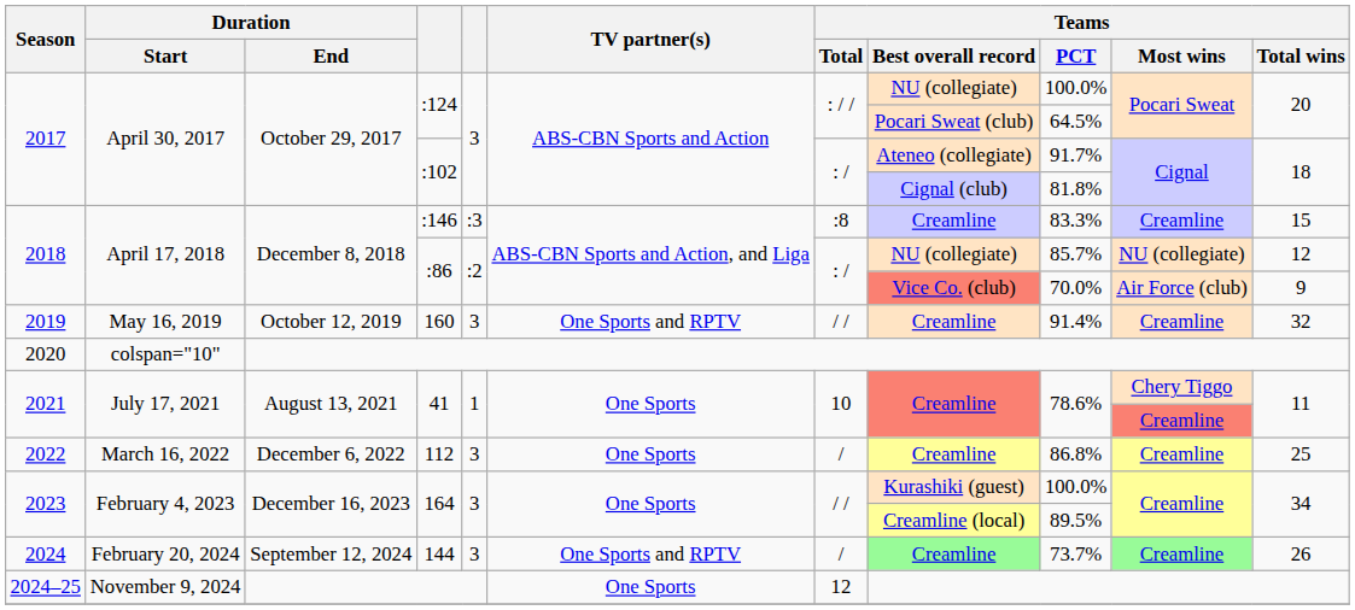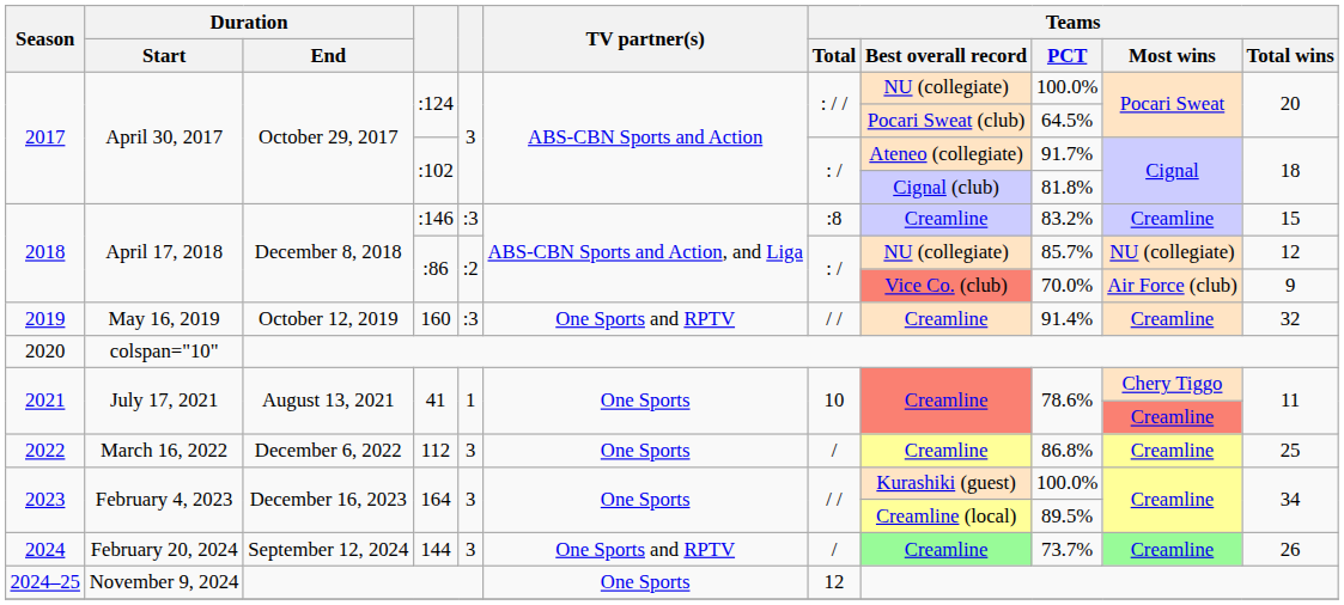:146 | Teams / PCT: 83.3% -> 83.2%
160 | column 5: 3 -> :3
